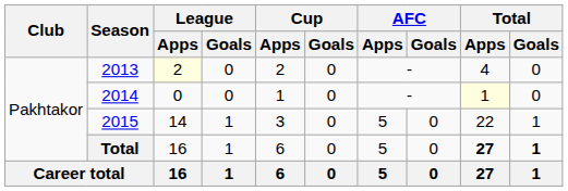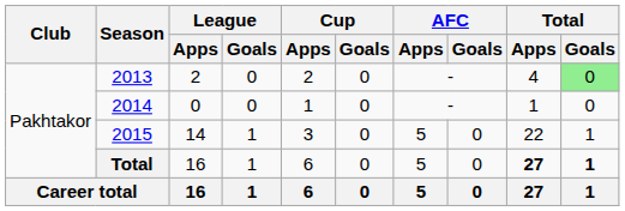2013 | League / Apps: lightyellow background -> no background
2013 | Total / Goals: no background -> lightgreen background
2014 | Total / Apps: lightyellow background -> no background
